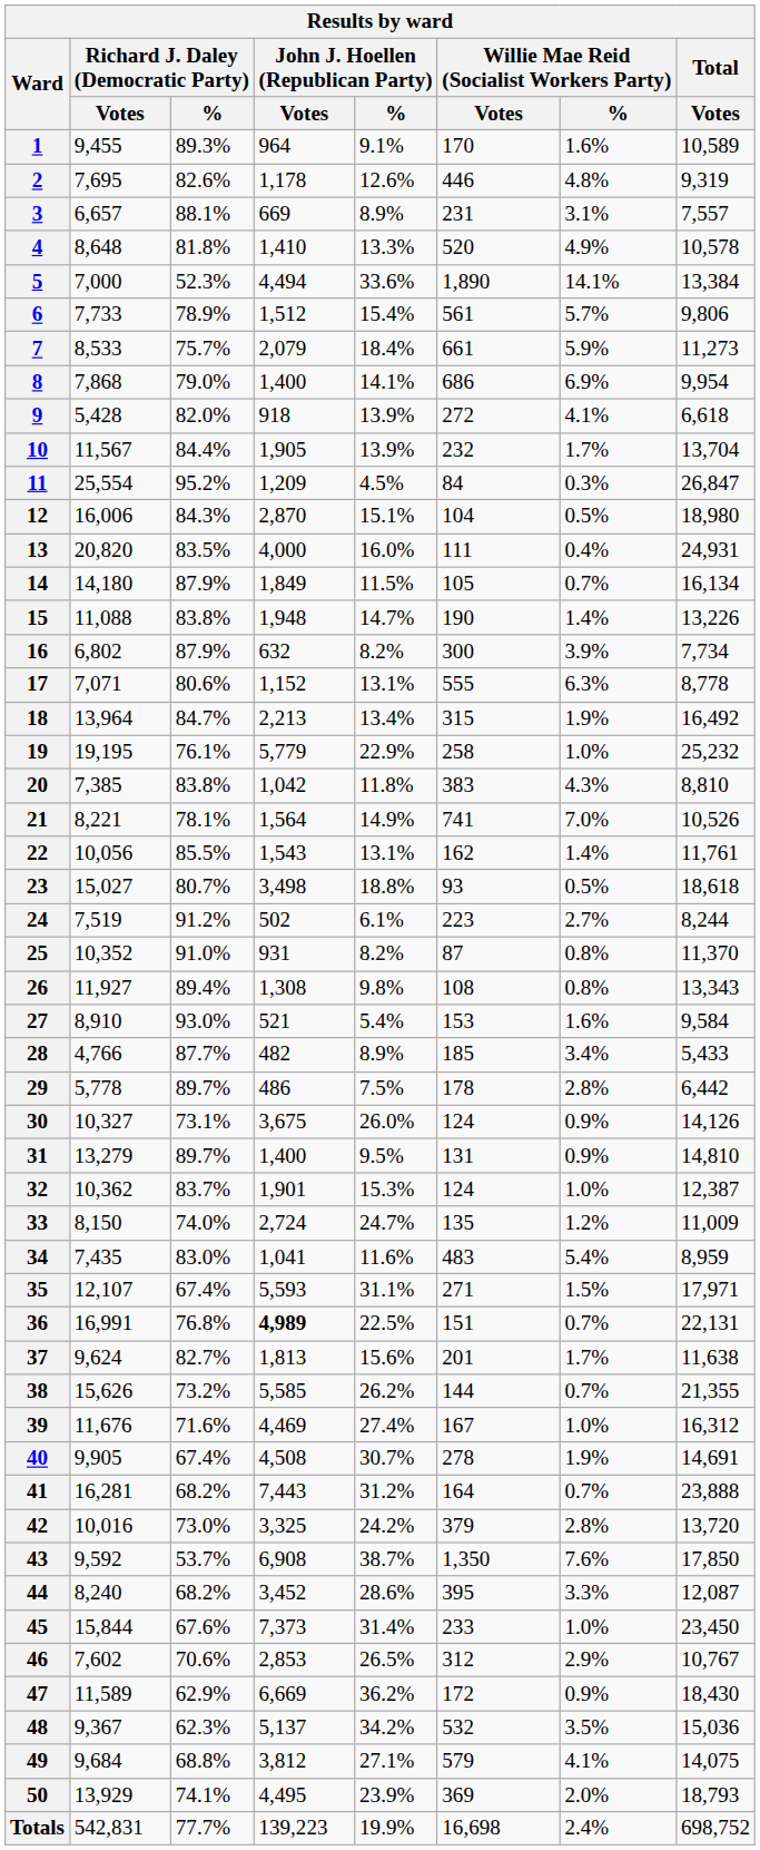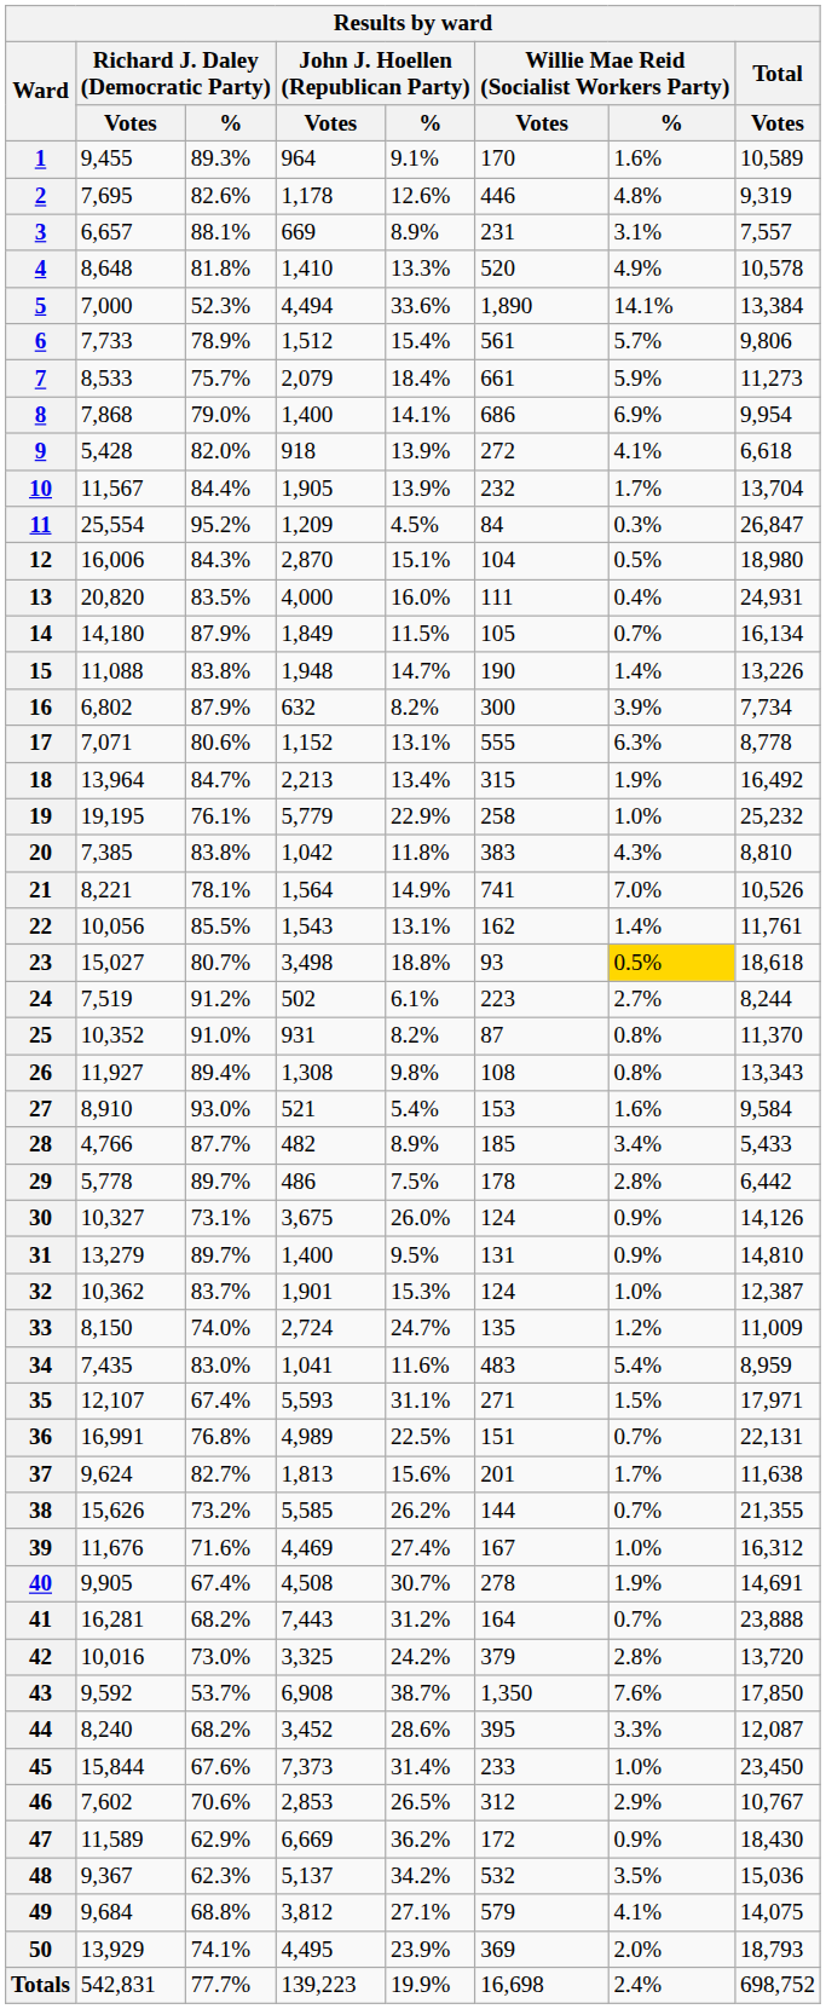23 | Willie Mae Reid (Socialist Workers Party) / %: no background -> gold background
36 | John J. Hoellen (Republican Party) / Votes: bold -> normal
